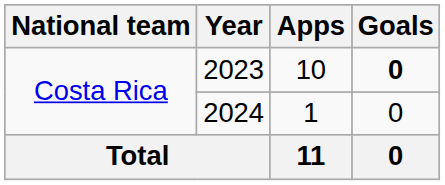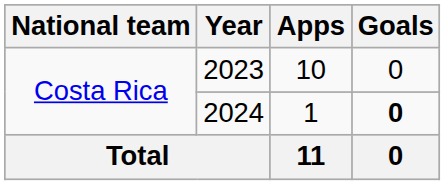2023 | Goals: bold -> normal
2024 | Goals: normal -> bold
